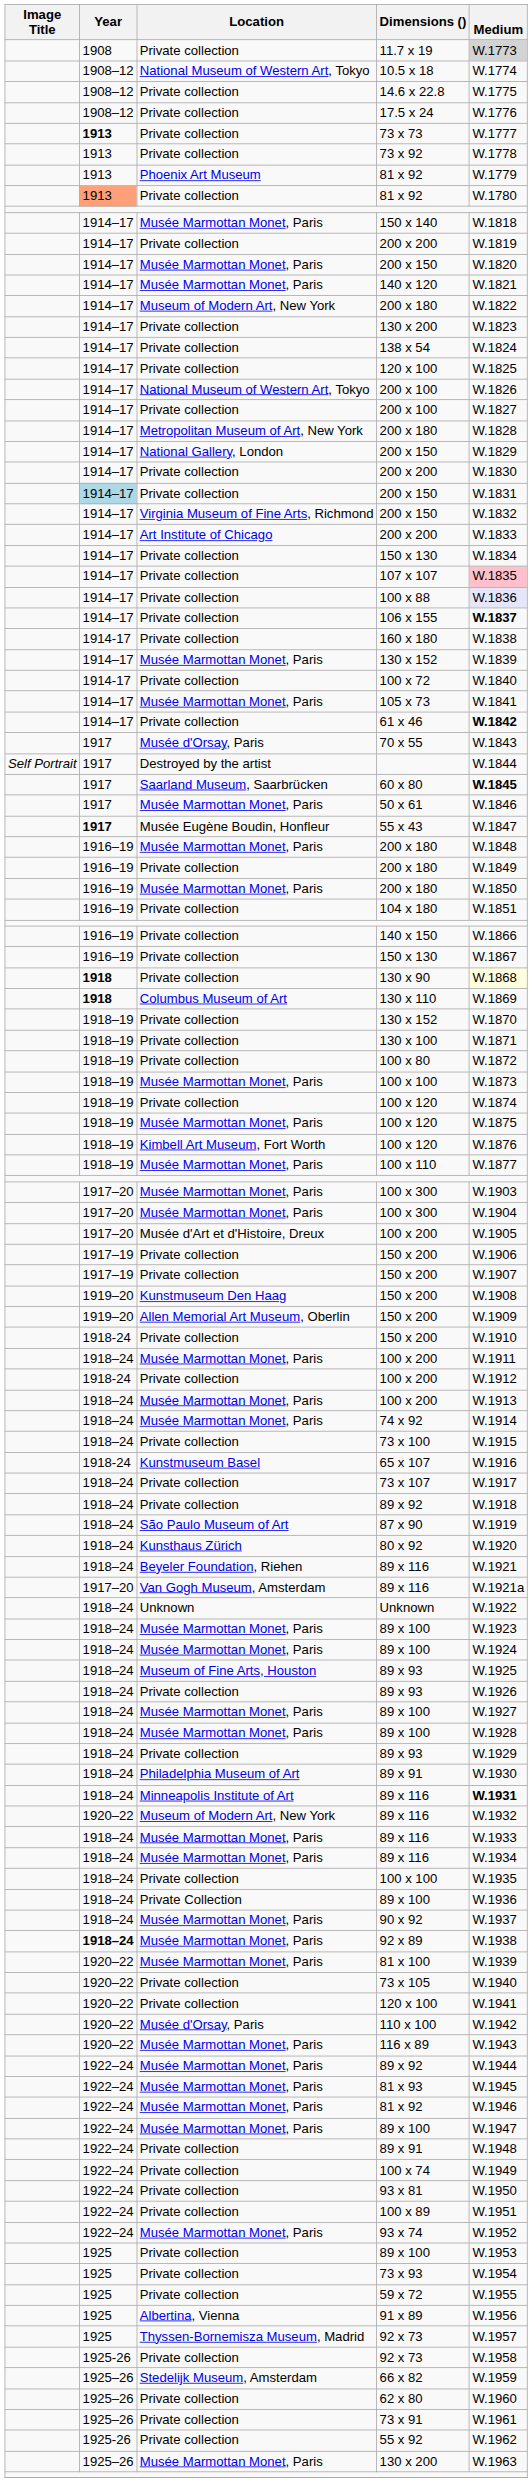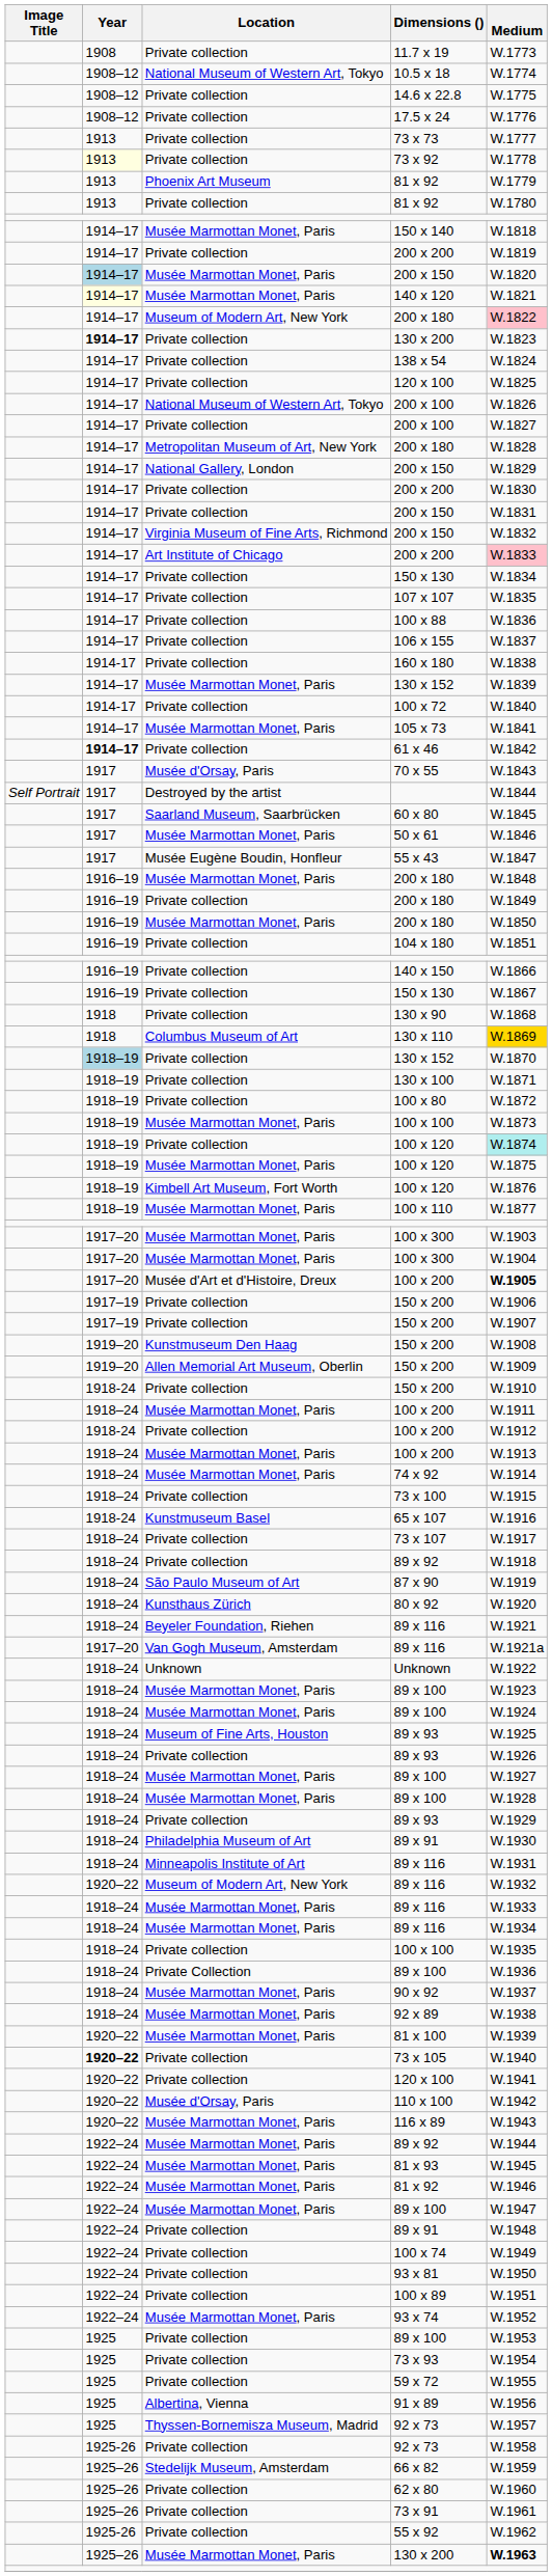11.7 x 19 | Medium: lightgrey background -> no background
73 x 73 | Year: bold -> normal
73 x 92 | Year: no background -> lightyellow background
Private collection / 81 x 92 | Year: lightsalmon background -> no background
Musée Marmottan Monet, Paris / 200 x 150 | Year: no background -> lightblue background
140 x 120 | Year: no background -> lightyellow background
Museum of Modern Art, New York / 200 x 180 | Medium: no background -> pink background
Private collection / 130 x 200 | Year: normal -> bold
Private collection / 200 x 150 | Year: lightblue background -> no background
Art Institute of Chicago / 200 x 200 | Medium: no background -> pink background
107 x 107 | Medium: pink background -> no background
100 x 88 | Medium: lavender background -> no background
106 x 155 | Medium: bold -> normal
61 x 46 | Year: normal -> bold
61 x 46 | Medium: bold -> normal
60 x 80 | Medium: bold -> normal
55 x 43 | Year: bold -> normal
130 x 90 | Year: bold -> normal
130 x 90 | Medium: lightyellow background -> no background
130 x 110 | Year: bold -> normal
130 x 110 | Medium: no background -> gold background
Private collection / 130 x 152 | Year: no background -> lightblue background
Private collection / 100 x 120 | Medium: no background -> paleturquoise background
Musée d'Art et d'Histoire, Dreux / 100 x 200 | Medium: normal -> bold
Minneapolis Institute of Art / 89 x 116 | Medium: bold -> normal
92 x 89 | Year: bold -> normal
73 x 105 | Year: normal -> bold
Musée Marmottan Monet, Paris / 130 x 200 | Medium: normal -> bold
